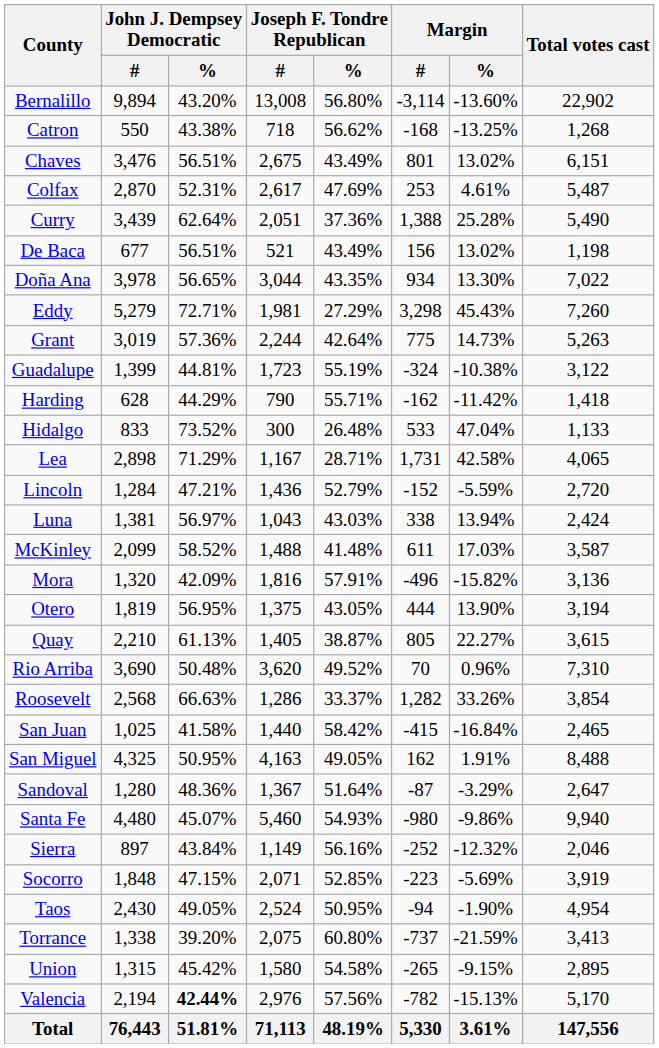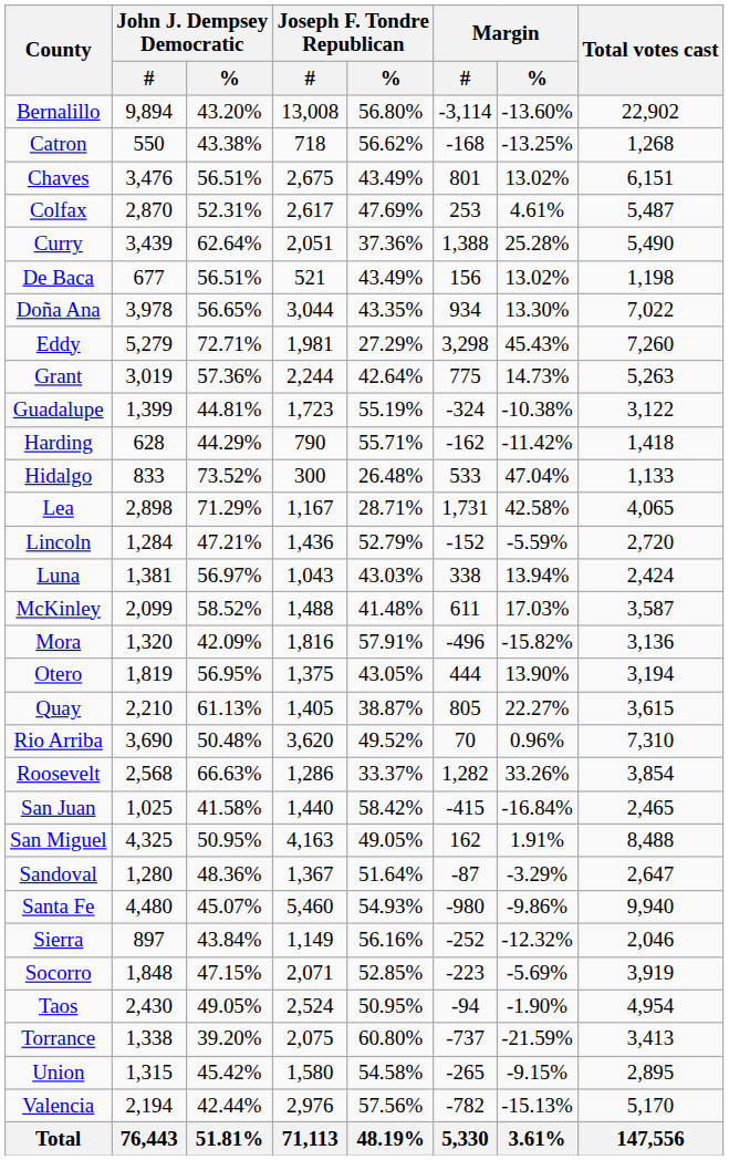Valencia | John J. Dempsey Democratic / %: bold -> normal
